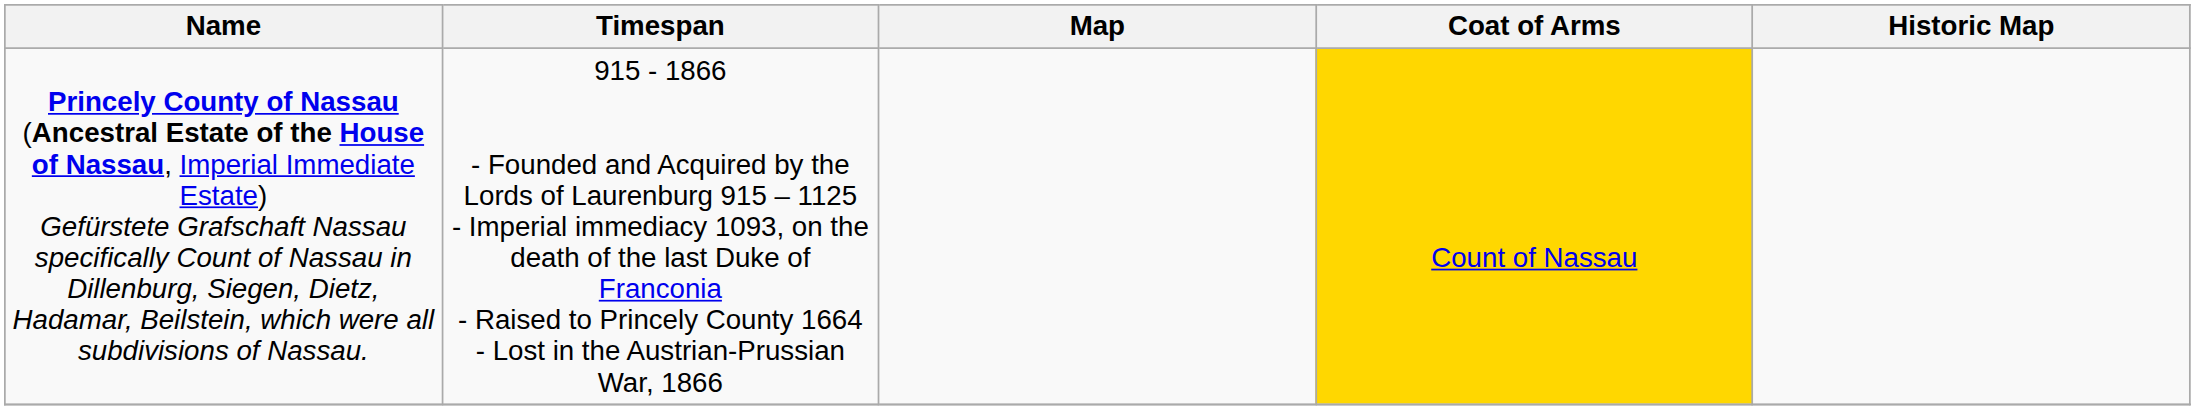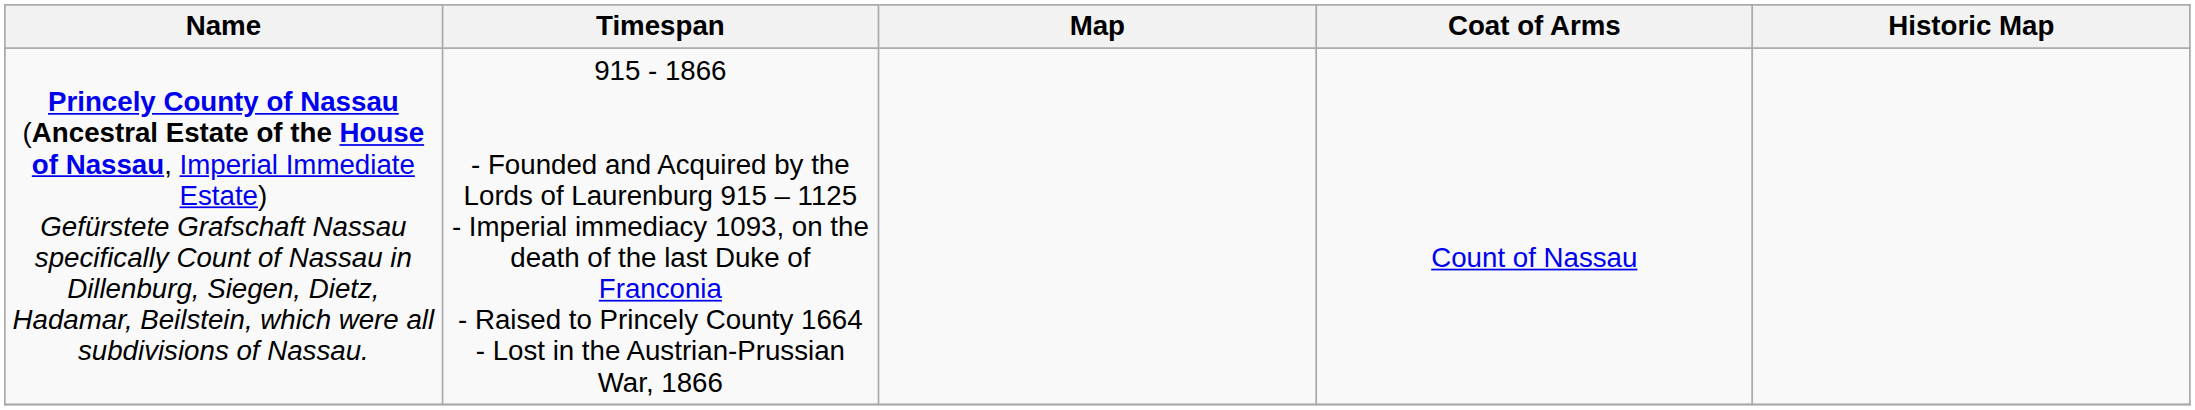row 2 | Coat of Arms: gold background -> no background
